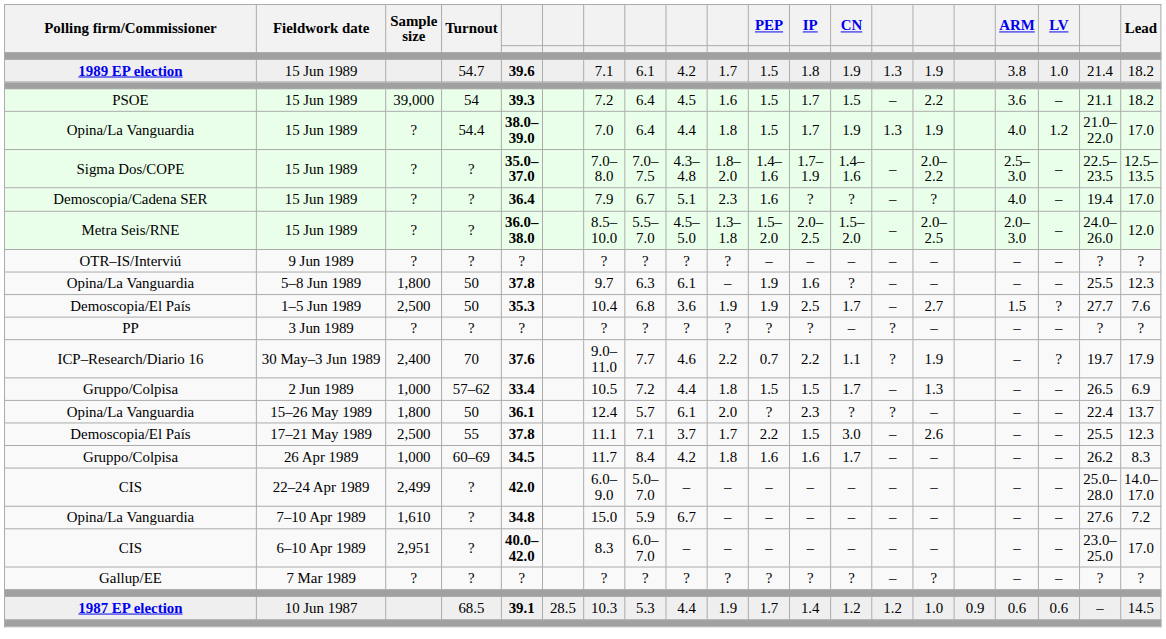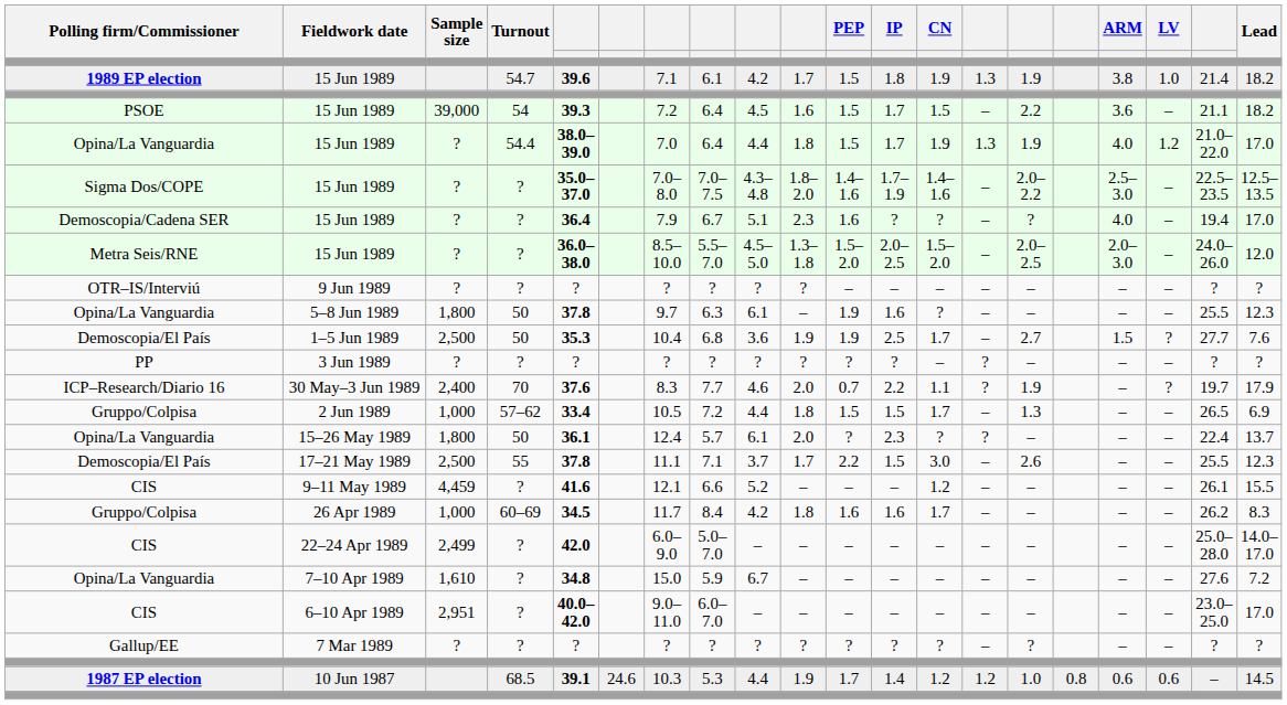30 May–3 Jun 1989 | column 7: 9.0– 11.0 -> 8.3
30 May–3 Jun 1989 | column 10: 2.2 -> 2.0
+ row: CIS | 9–11 May 1989 | 4,459 | ? | 41.6 | 12.1 | 6.6 | 5.2 | – | – | – | 1.2 | – | – | – | – | 26.1 | 15.5
6–10 Apr 1989 | column 7: 8.3 -> 9.0– 11.0
10 Jun 1987 | column 6: 28.5 -> 24.6
10 Jun 1987 | column 16: 0.9 -> 0.8
